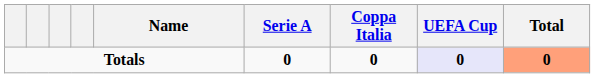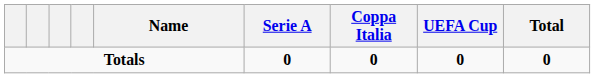row 2 | UEFA Cup: lavender background -> no background
row 2 | Total: lightsalmon background -> no background
